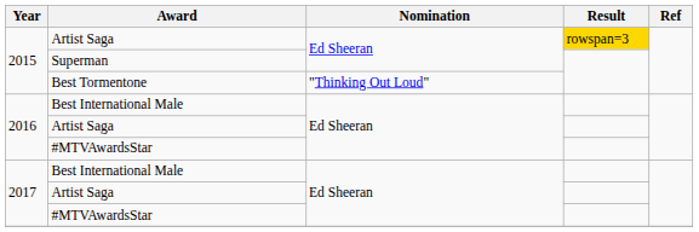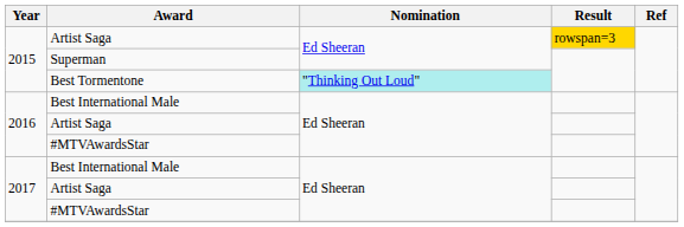Best Tormentone | Nomination: no background -> paleturquoise background
